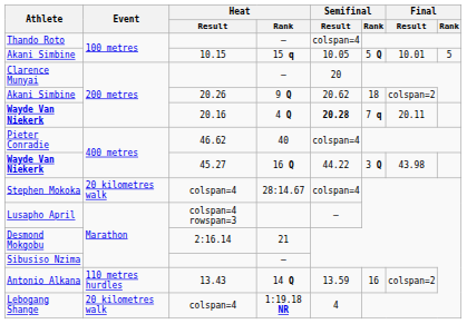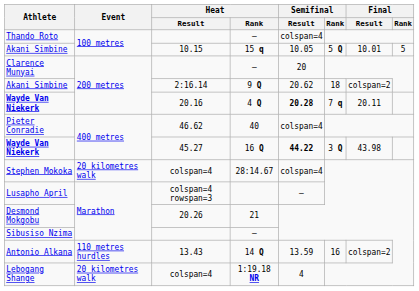Akani Simbine / 9 Q | Heat / Result: 20.26 -> 2:16.14
Wayde Van Niekerk / 16 Q | Semifinal / Result: normal -> bold
Desmond Mokgobu | Heat / Result: 2:16.14 -> 20.26
